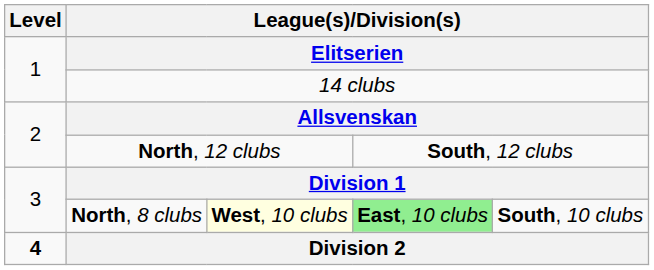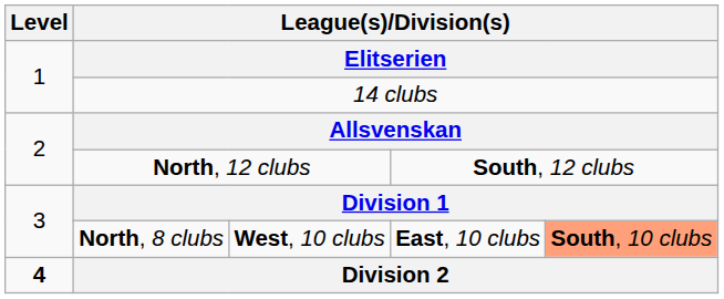North, 8 clubs | column 3: lightyellow background -> no background
North, 8 clubs | column 4: lightgreen background -> no background
North, 8 clubs | column 5: no background -> lightsalmon background
